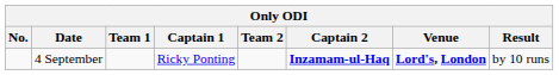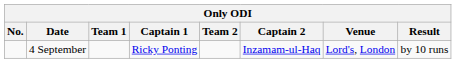4 September | Captain 2: bold -> normal
4 September | Venue: bold -> normal
